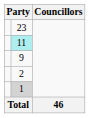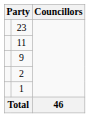11 | column 2: paleturquoise background -> no background
1 | column 2: lightgrey background -> no background
